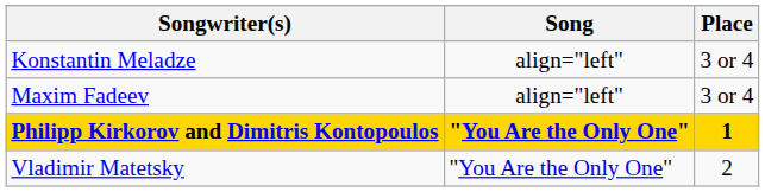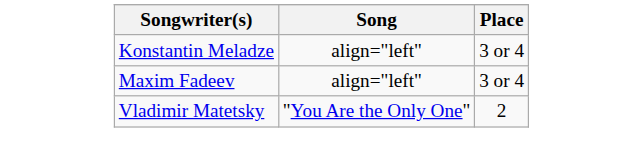- row: Philipp Kirkorov and Dimitris Kontopoulos | "You Are the Only One" | 1
